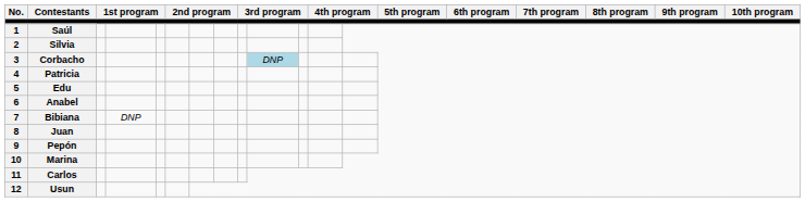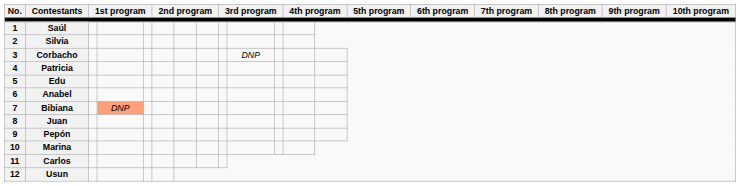Corbacho | column 10: lightblue background -> no background
Bibiana | column 4: no background -> lightsalmon background
